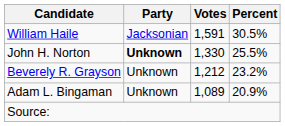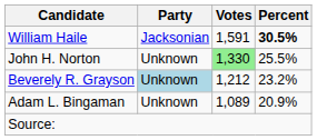William Haile | Percent: normal -> bold
John H. Norton | Party: bold -> normal
John H. Norton | Votes: no background -> lightgreen background
Beverely R. Grayson | Party: no background -> lightblue background
